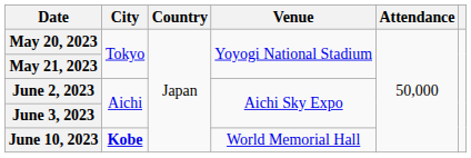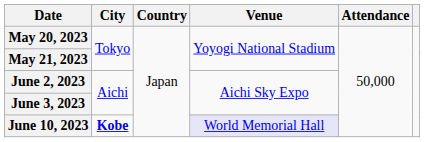June 10, 2023 | Venue: no background -> lavender background
